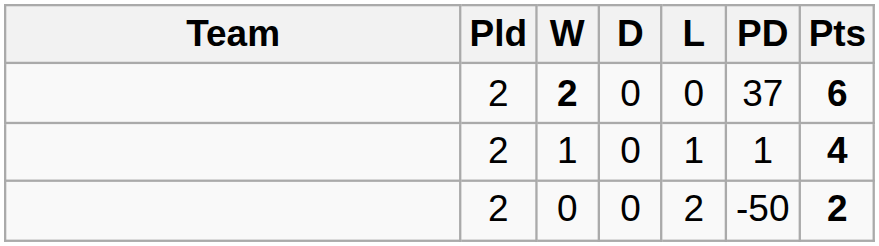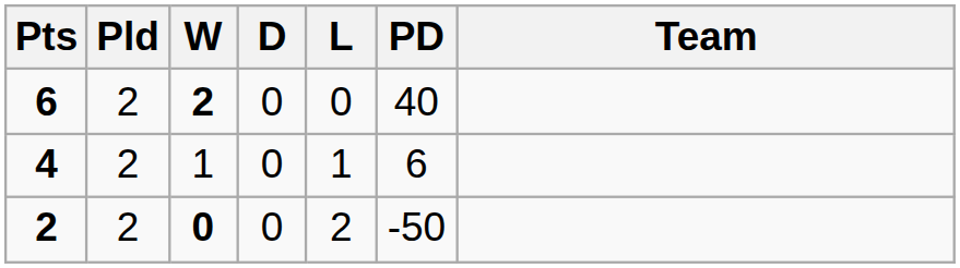columns swapped: Team <-> Pts
row 2 | PD: 37 -> 40
row 3 | PD: 1 -> 6
row 4 | W: normal -> bold
